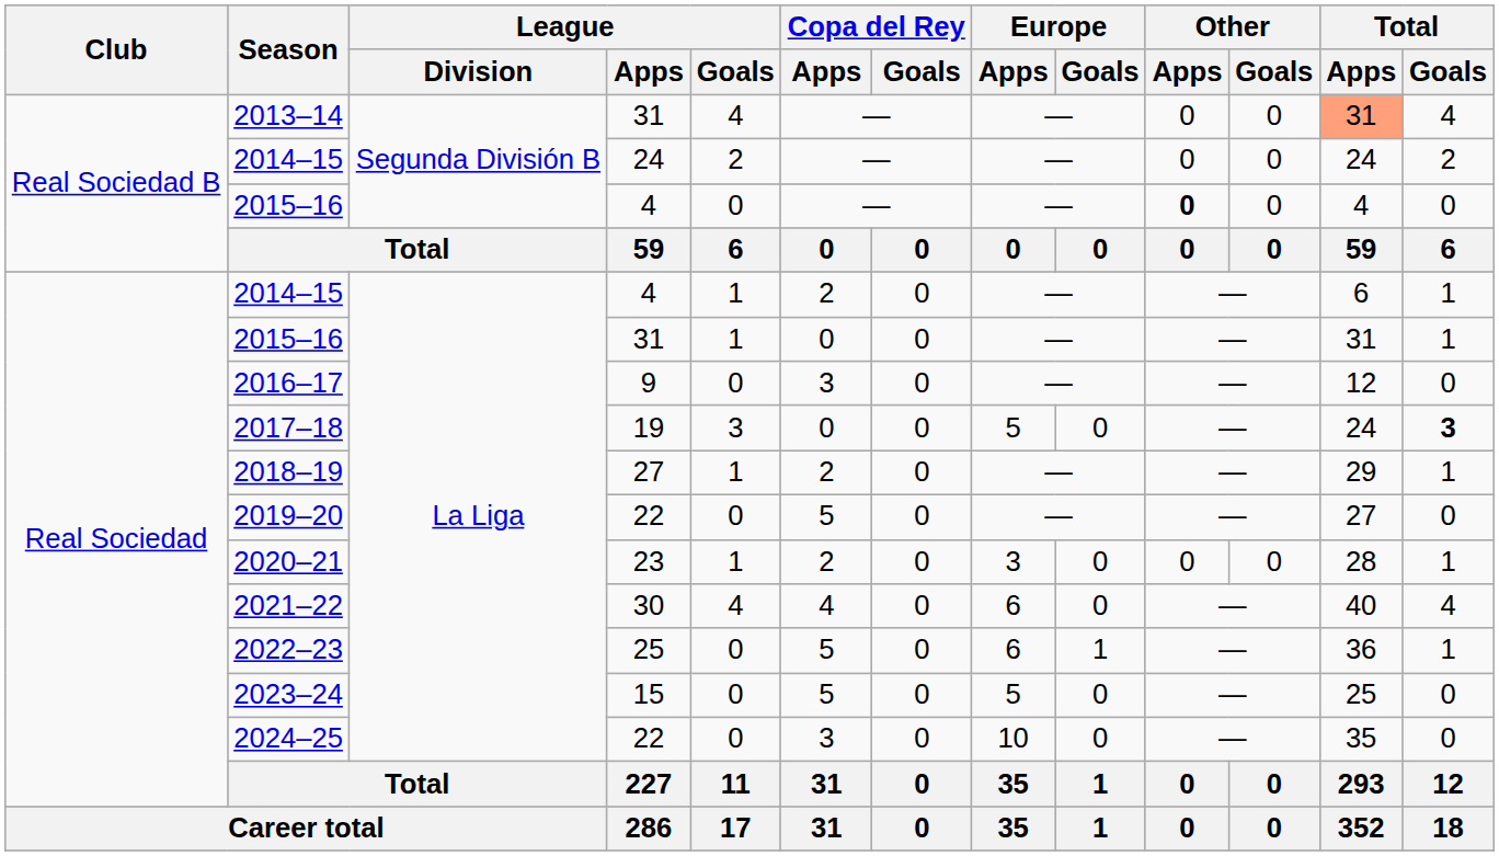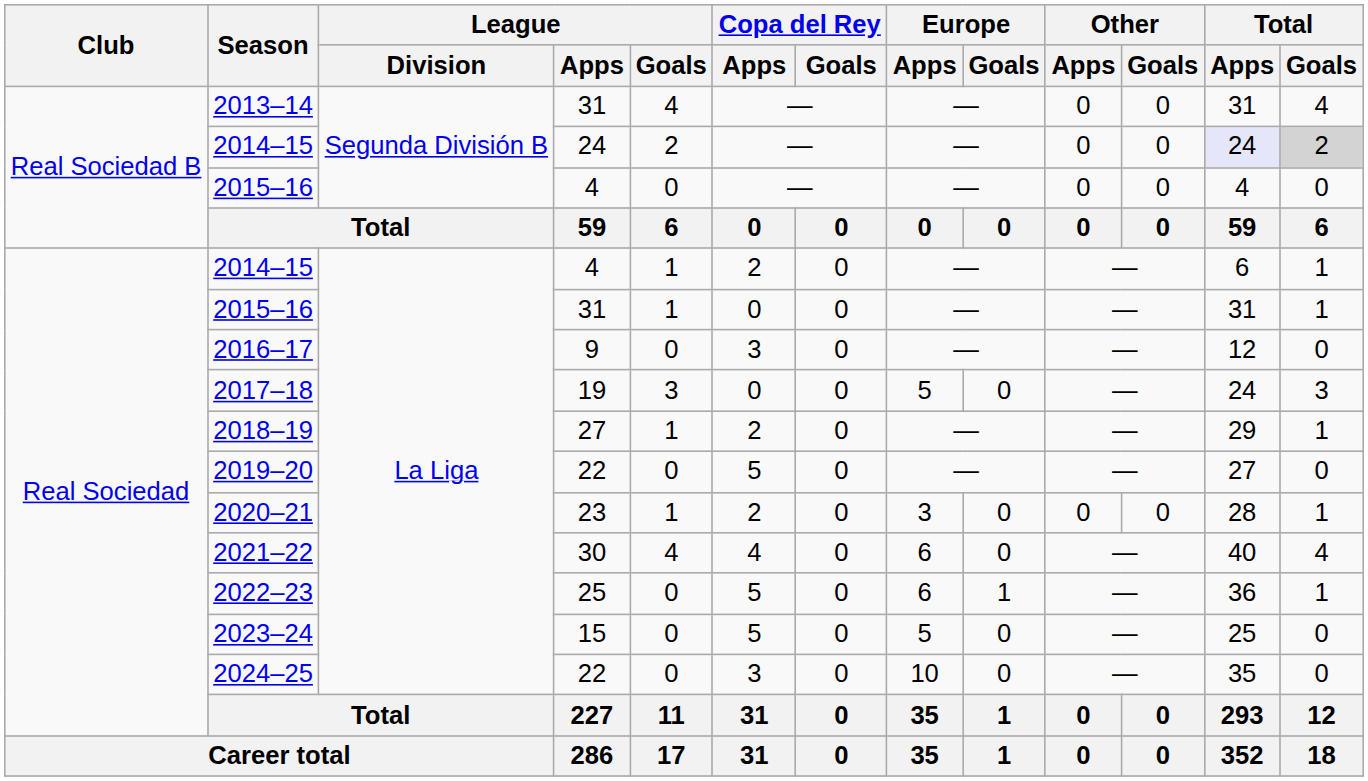2013–14 | Total / Apps: lightsalmon background -> no background
2014–15 / 24 | Total / Apps: no background -> lavender background
2014–15 / 24 | Total / Goals: no background -> lightgrey background
2015–16 / 4 | Other / Apps: bold -> normal
2017–18 | Total / Goals: bold -> normal
